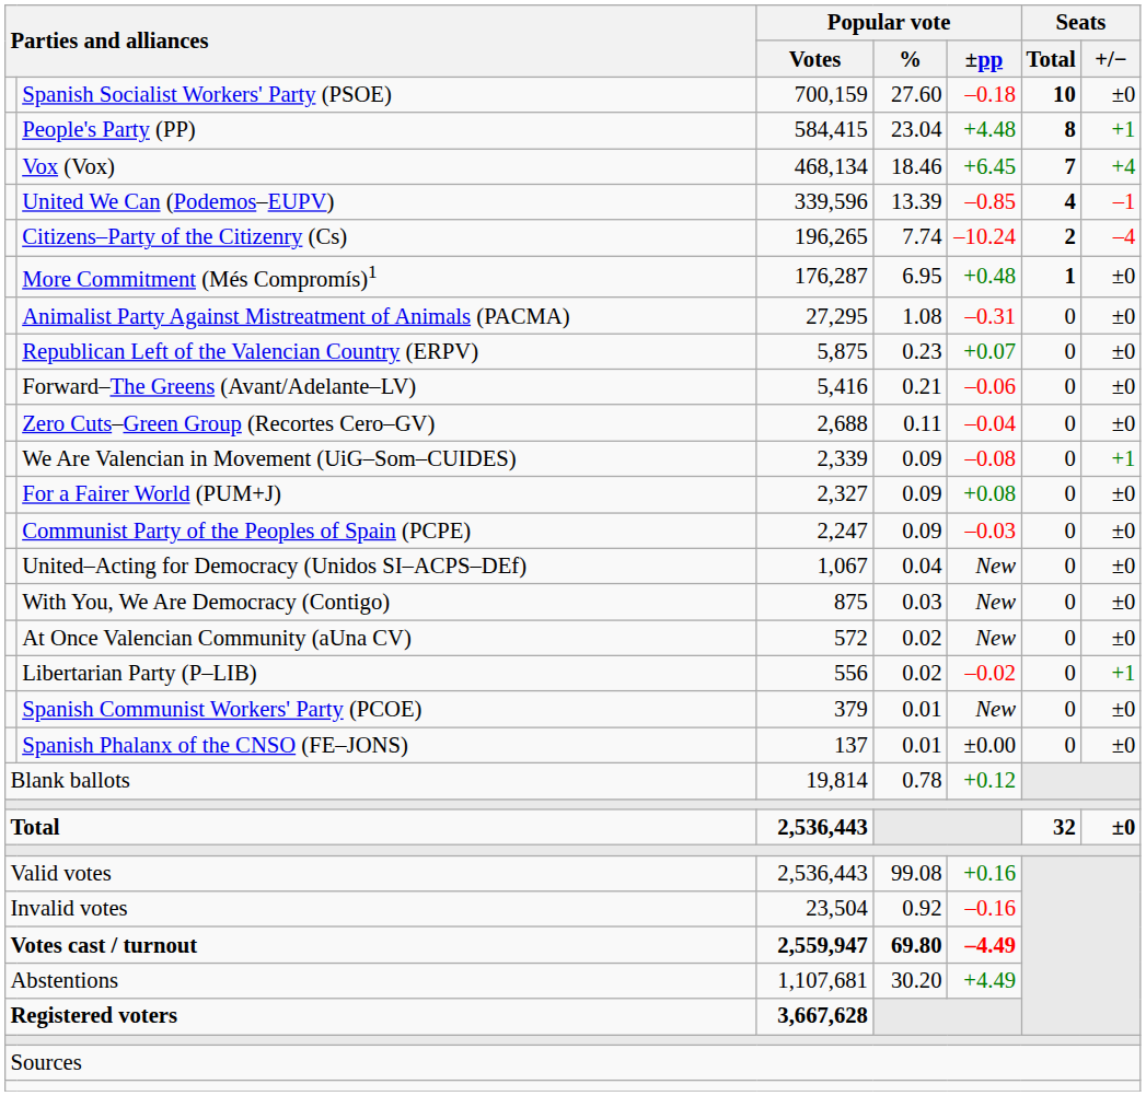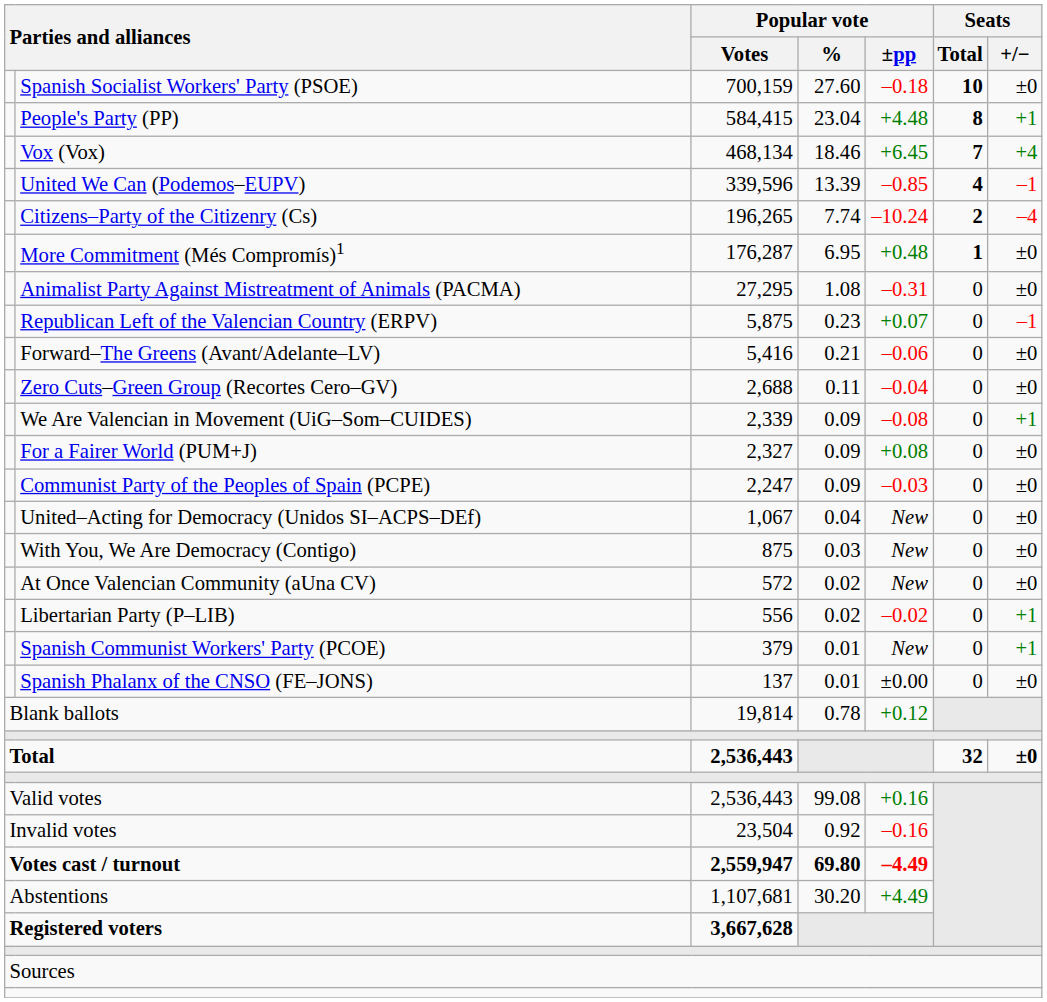Republican Left of the Valencian Country (ERPV) | Seats / +/−: ±0 -> –1
Spanish Communist Workers' Party (PCOE) | Seats / +/−: ±0 -> +1
